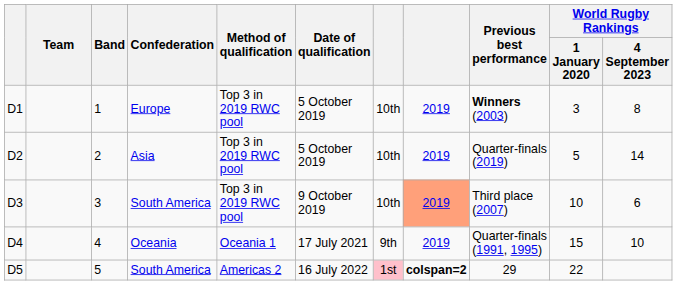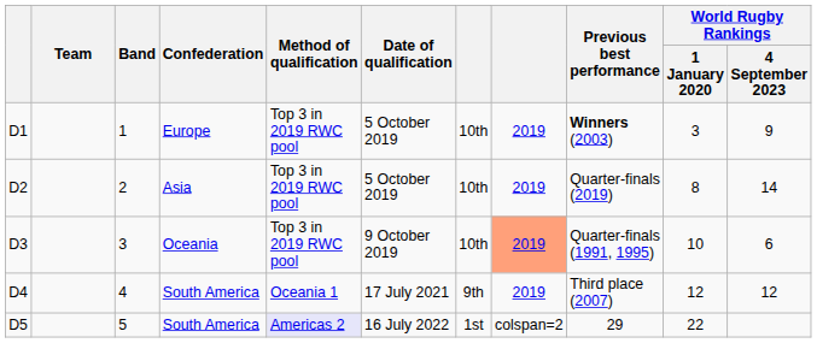D1 | World Rugby Rankings / 4 September 2023: 8 -> 9
D2 | World Rugby Rankings / 1 January 2020: 5 -> 8
D3 | Confederation: South America -> Oceania
D3 | Previous best performance: Third place (2007) -> Quarter-finals (1991, 1995)
D4 | Confederation: Oceania -> South America
D4 | Previous best performance: Quarter-finals (1991, 1995) -> Third place (2007)
D4 | World Rugby Rankings / 1 January 2020: 15 -> 12
D4 | World Rugby Rankings / 4 September 2023: 10 -> 12
D5 | Method of qualification: no background -> lavender background
D5 | column 7: pink background -> no background
D5 | column 8: bold -> normal
